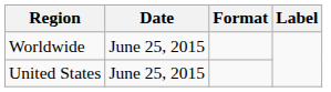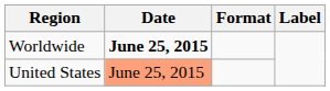Worldwide | Date: normal -> bold
United States | Date: no background -> lightsalmon background
